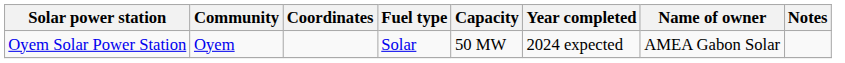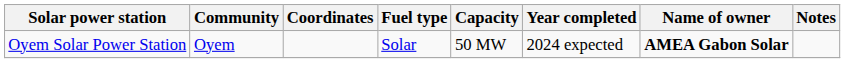Oyem Solar Power Station | Name of owner: normal -> bold
